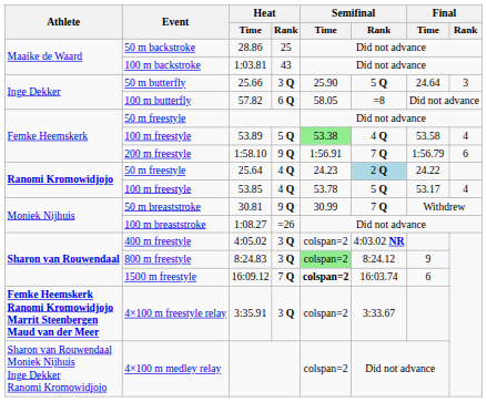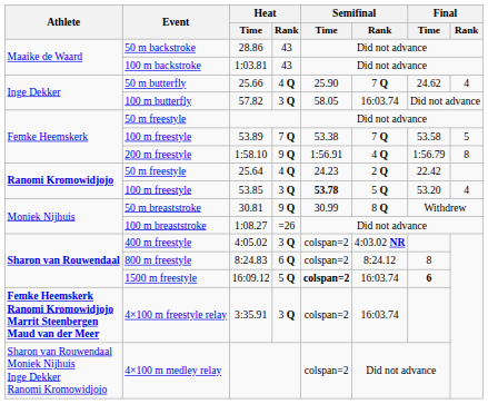28.86 | Heat / Rank: 25 -> 43
25.66 | Heat / Rank: 3 Q -> 4 Q
25.66 | Semifinal / Rank: 5 Q -> 7 Q
25.66 | Final / Time: 24.64 -> 24.62
25.66 | Final / Rank: 3 -> 4
57.82 | Heat / Rank: 6 Q -> 3 Q
57.82 | Semifinal / Rank: =8 -> 16:03.74
53.89 | Heat / Rank: 5 Q -> 7 Q
53.89 | Semifinal / Time: lightgreen background -> no background
53.89 | Semifinal / Rank: 4 Q -> 7 Q
53.89 | Final / Rank: 4 -> 5
1:58.10 | Semifinal / Rank: 7 Q -> 4 Q
1:58.10 | Final / Rank: 6 -> 8
25.64 | Semifinal / Rank: lightblue background -> no background
25.64 | Final / Time: 24.22 -> 22.42
53.85 | Heat / Rank: 4 Q -> 3 Q
53.85 | Semifinal / Time: normal -> bold
53.85 | Final / Time: 53.17 -> 53.20
30.81 | Semifinal / Rank: 7 Q -> 8 Q
8:24.83 | Heat / Rank: 3 Q -> 6 Q
8:24.83 | Semifinal / Time: lightgreen background -> no background
8:24.83 | Final / Time: 9 -> 8
16:09.12 | Heat / Rank: 7 Q -> 5 Q
16:09.12 | Final / Time: normal -> bold
3:35.91 | Semifinal / Rank: 3:33.67 -> 16:03.74
